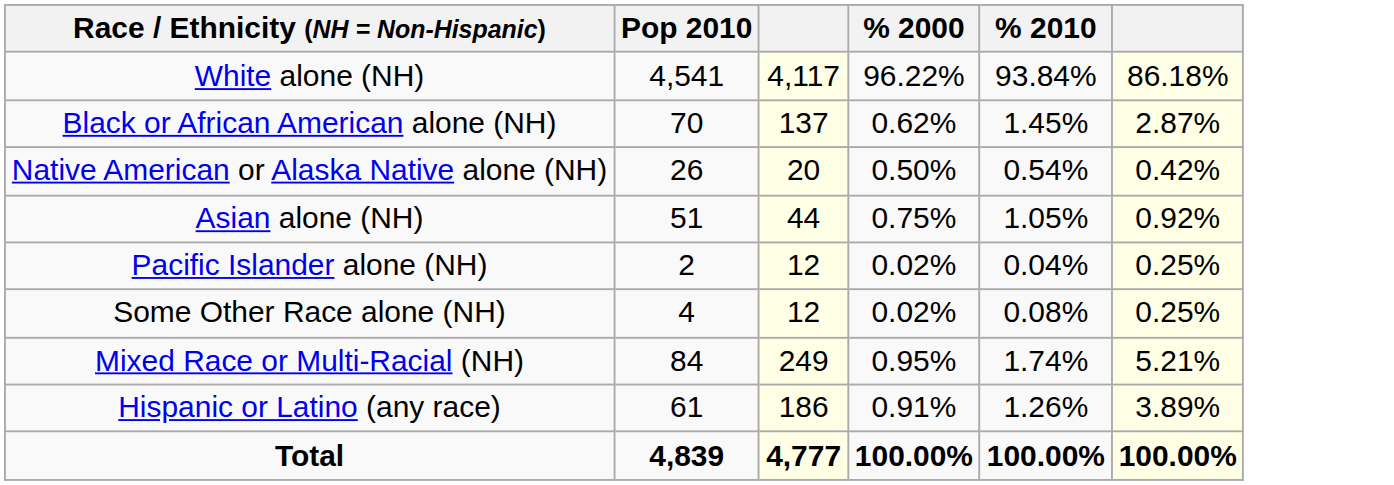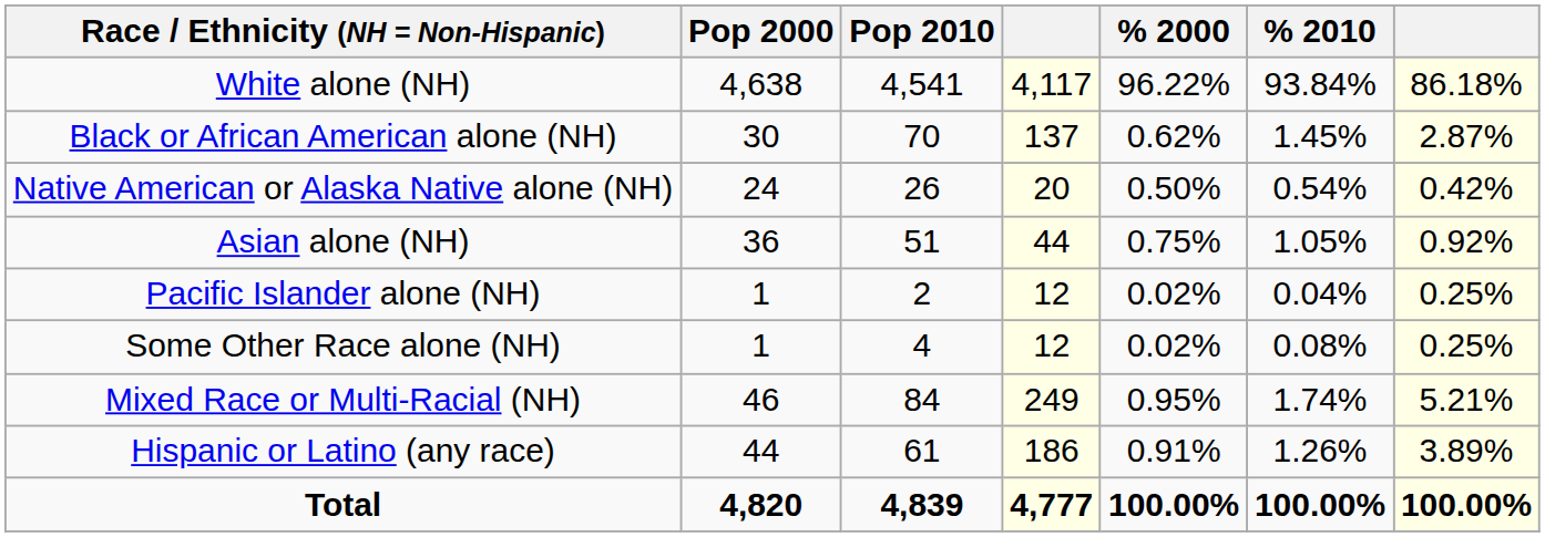+ column: Pop 2000 | 4,638 | 30 | 24 | 36 | 1 | 1 | 46 | 44 | 4,820
